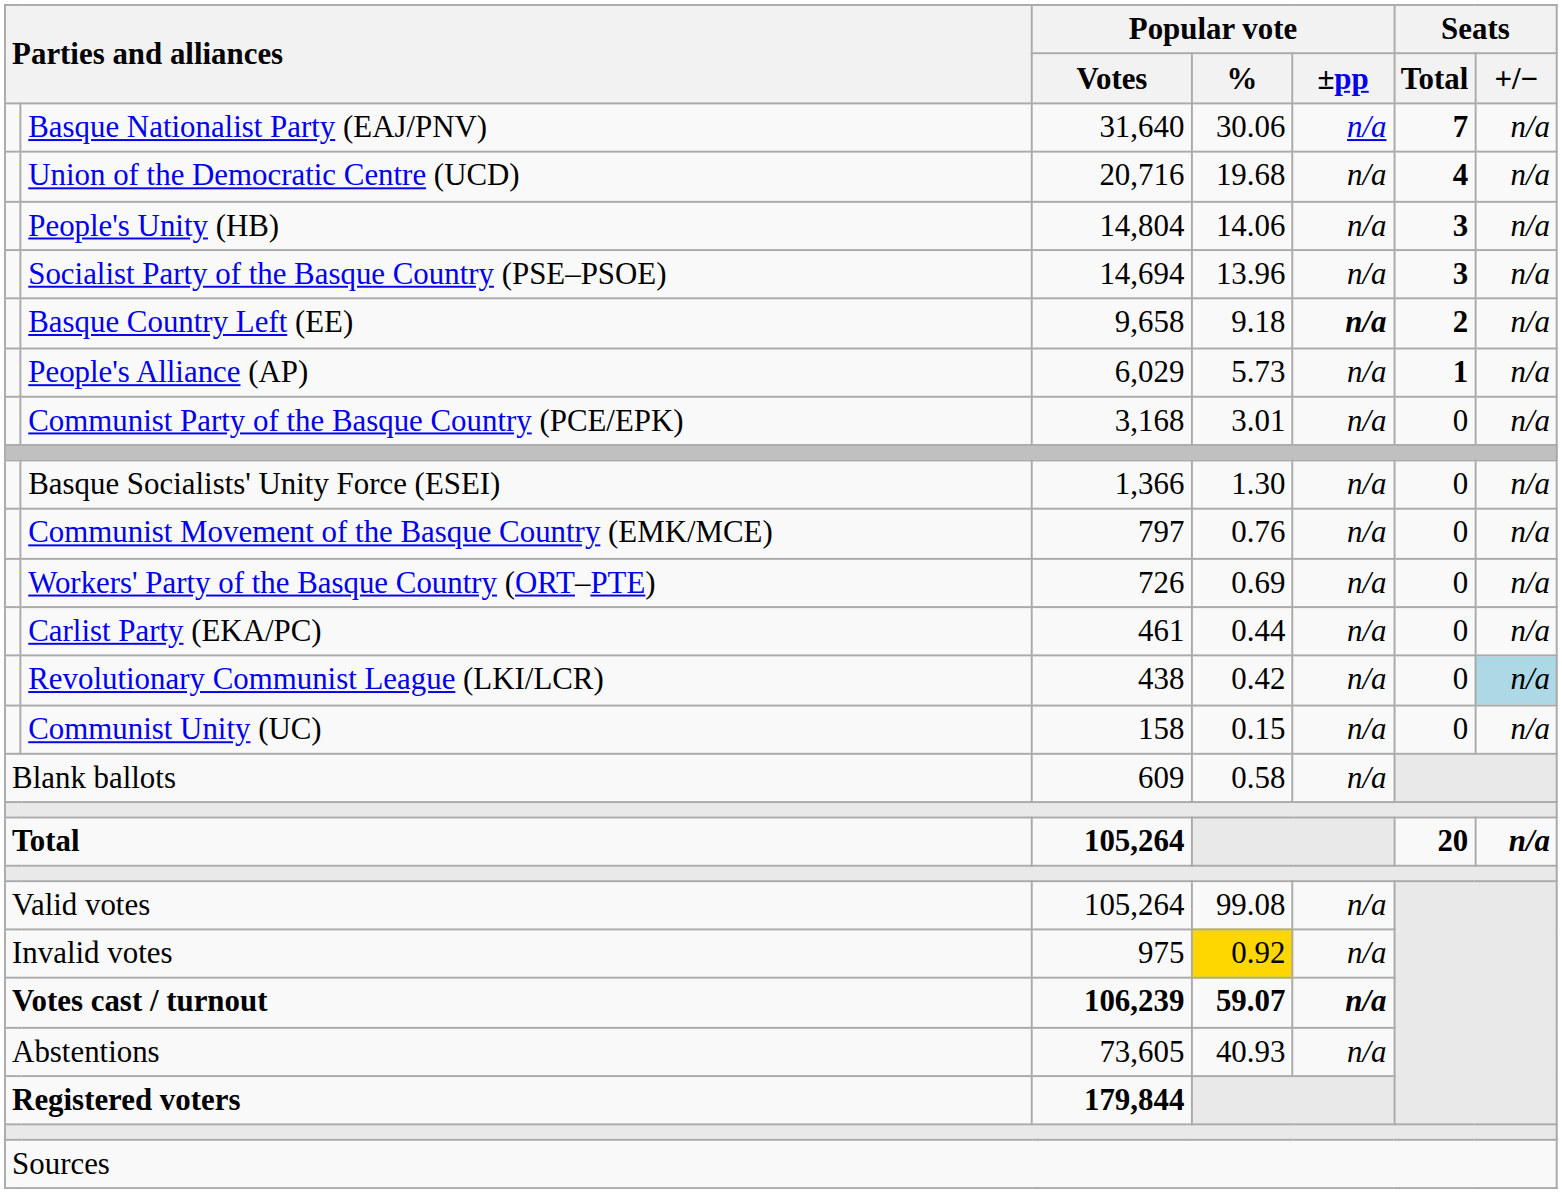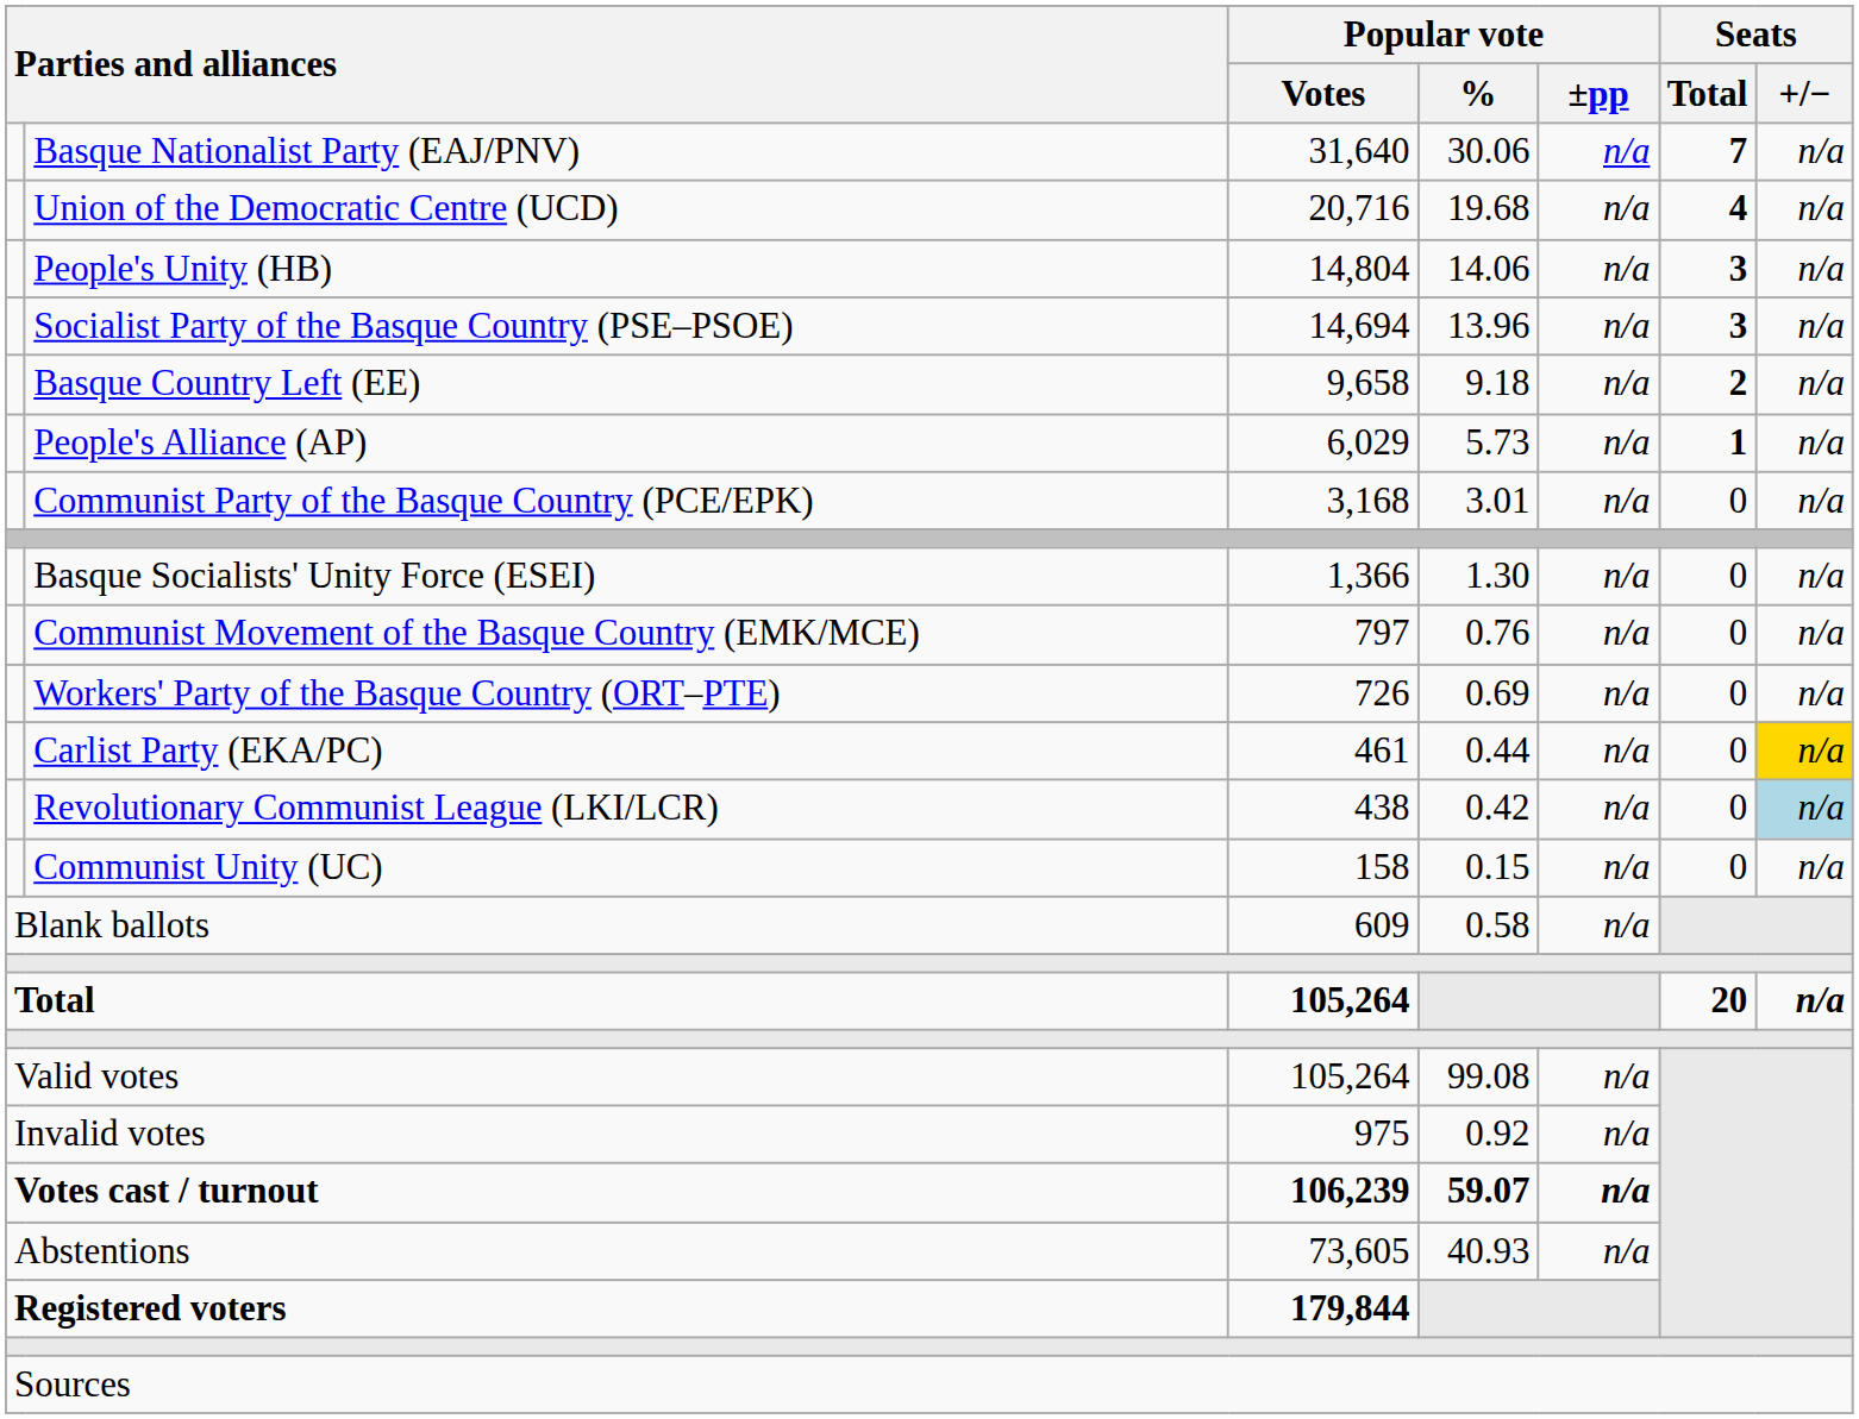Basque Country Left (EE) | Popular vote / ±pp: bold -> normal
Carlist Party (EKA/PC) | Seats / +/−: no background -> gold background
Invalid votes | Popular vote / %: gold background -> no background
